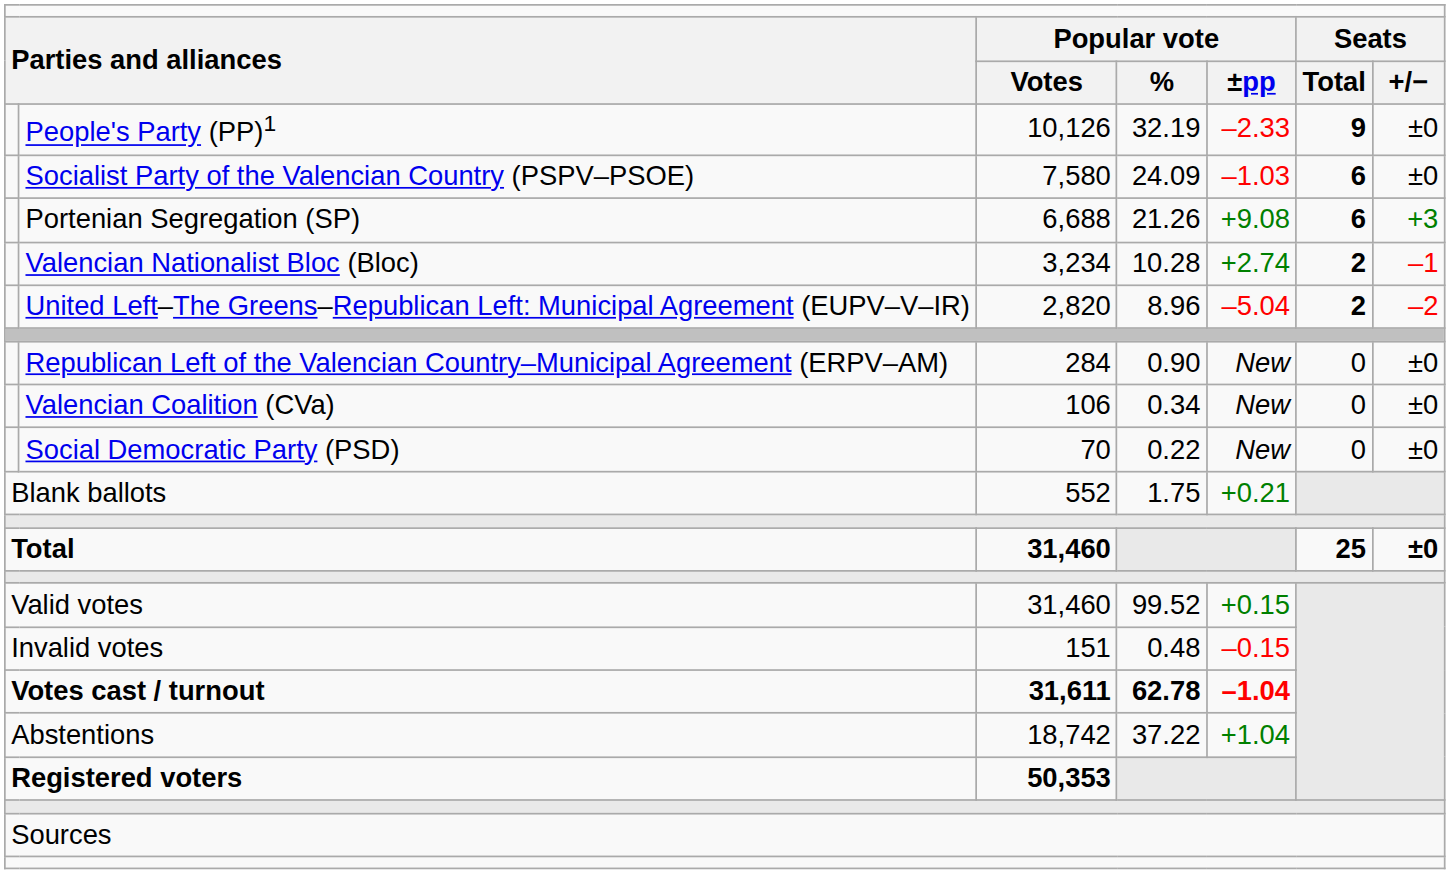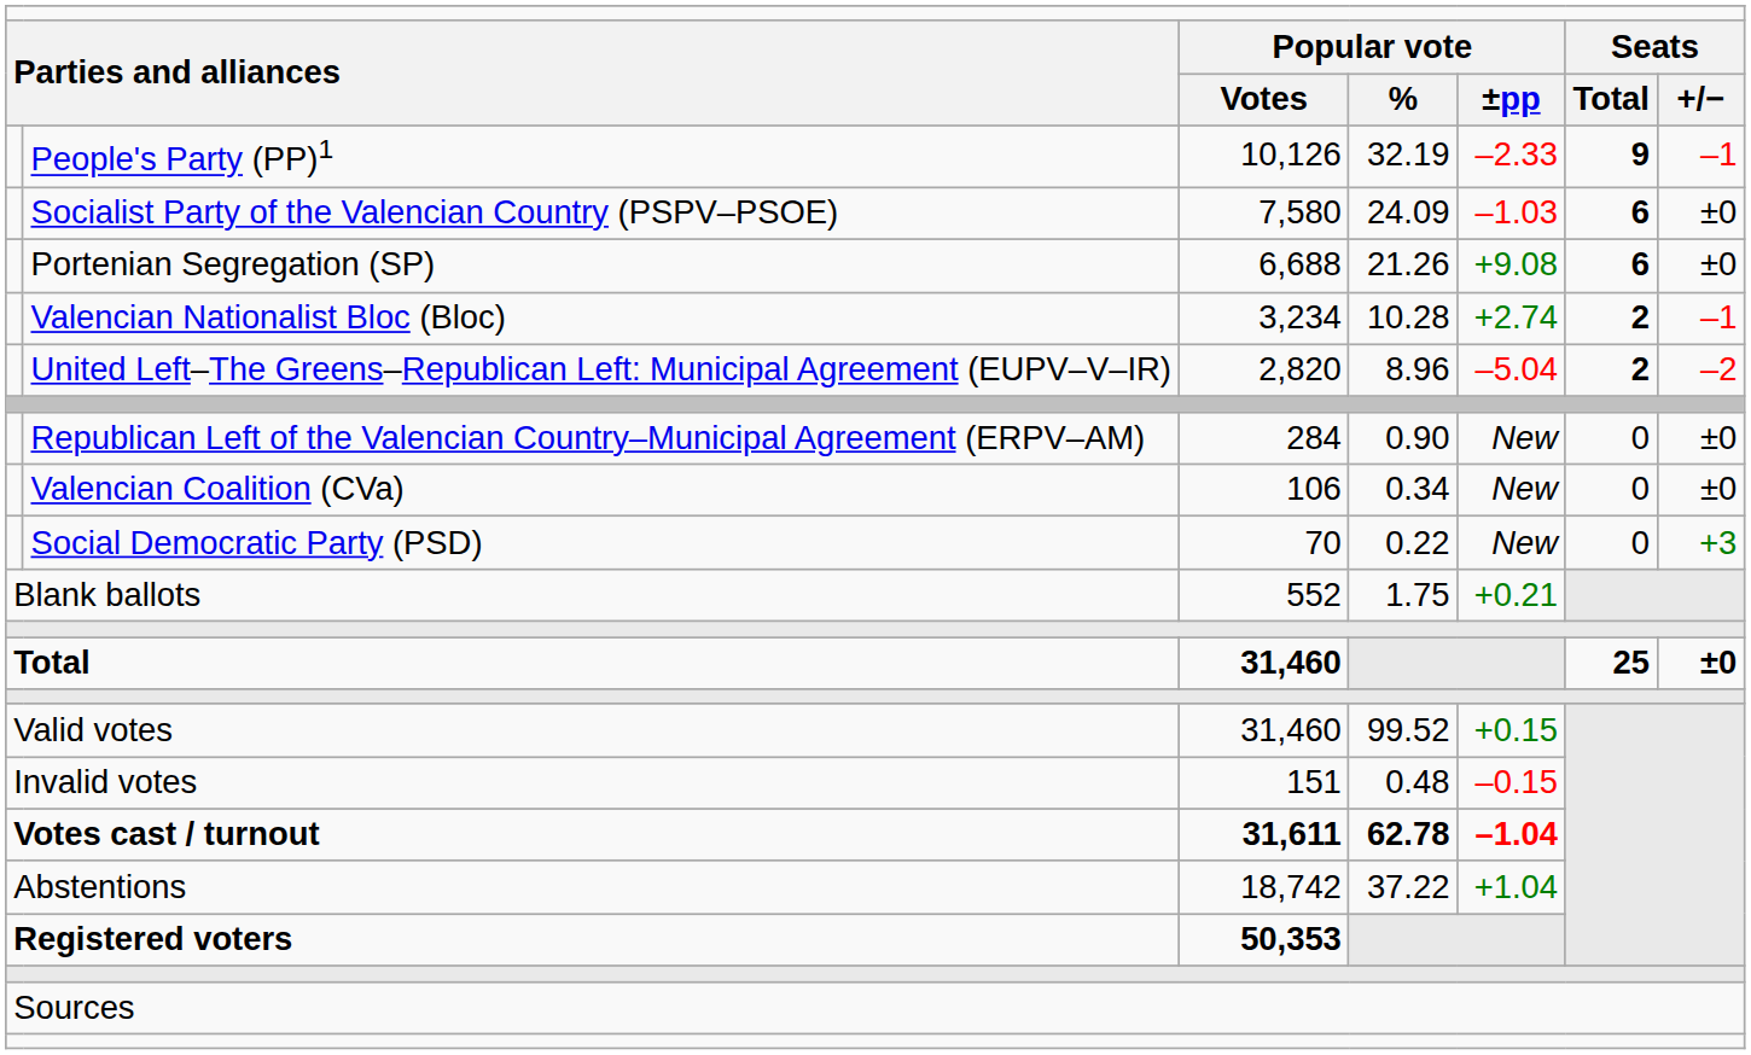People's Party (PP)1 | column 7: ±0 -> –1
Portenian Segregation (SP) | column 7: +3 -> ±0
Social Democratic Party (PSD) | column 7: ±0 -> +3
